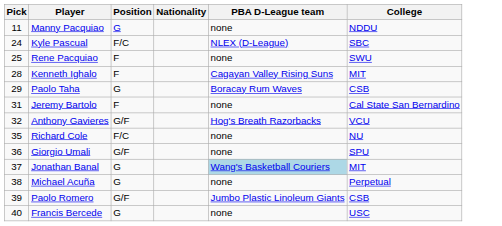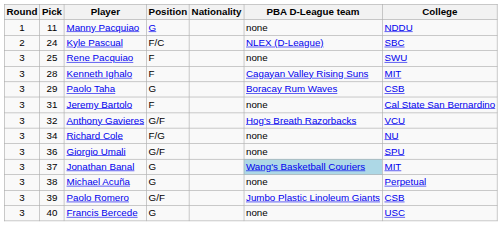+ column: Round | 1 | 2 | 3 | 3 | 3 | 3 | 3 | 3 | 3 | 3 | 3 | 3 | 3
Richard Cole | Pick: 35 -> 34
Richard Cole | Position: F/C -> F/G
